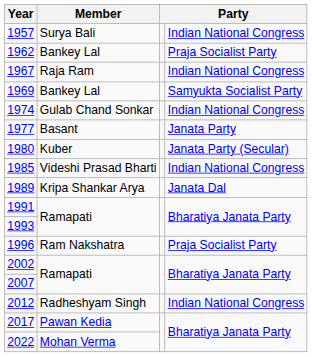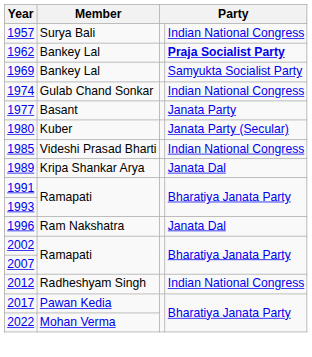1962 | column 4: normal -> bold
- row: 1967 | Raja Ram | Indian National Congress
1996 | column 4: Praja Socialist Party -> Janata Dal
